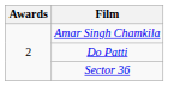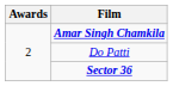Amar Singh Chamkila | Film: normal -> bold
Sector 36 | Film: normal -> bold
